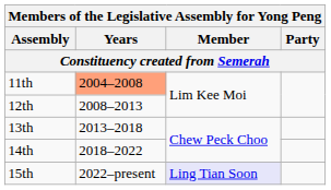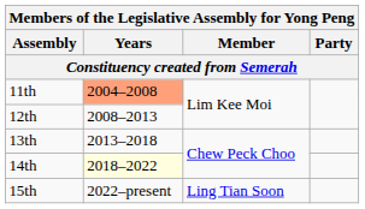14th | Years: no background -> lightyellow background
15th | Member: lavender background -> no background
